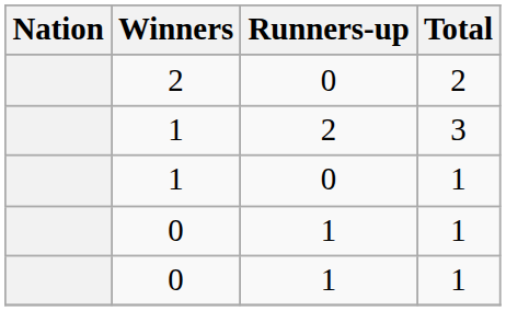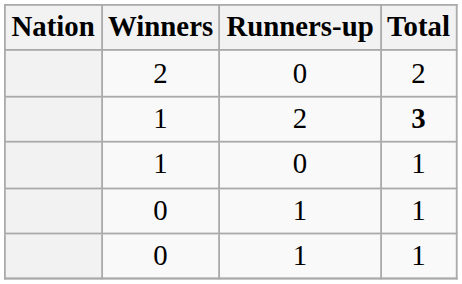1 / 2 | Total: normal -> bold
